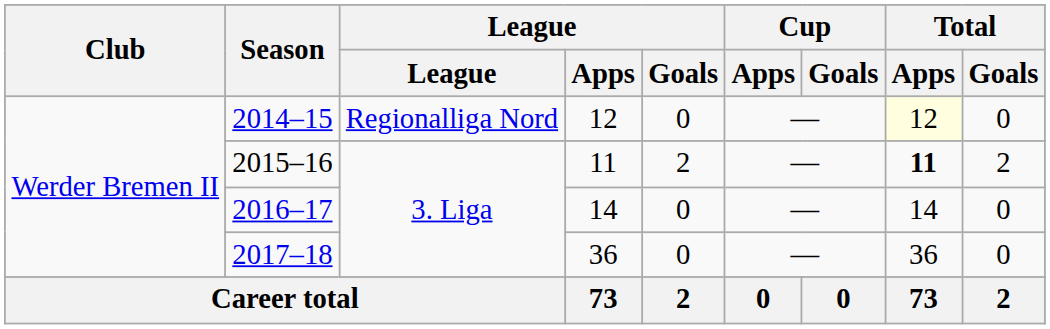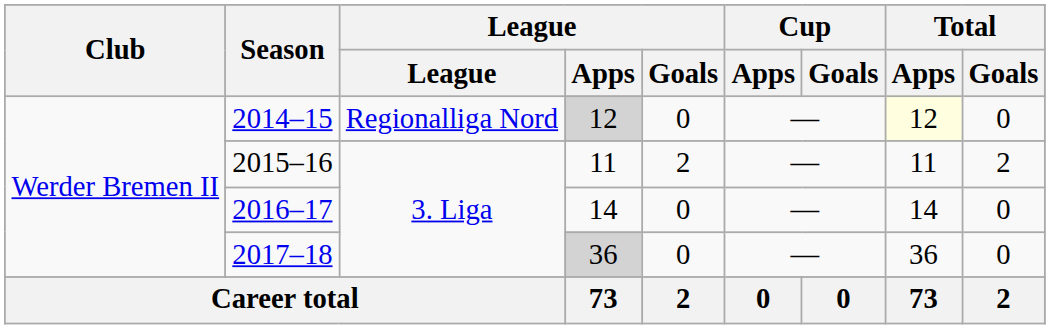2014–15 | League / Apps: no background -> lightgrey background
2015–16 | Total / Apps: bold -> normal
2017–18 | League / Apps: no background -> lightgrey background
